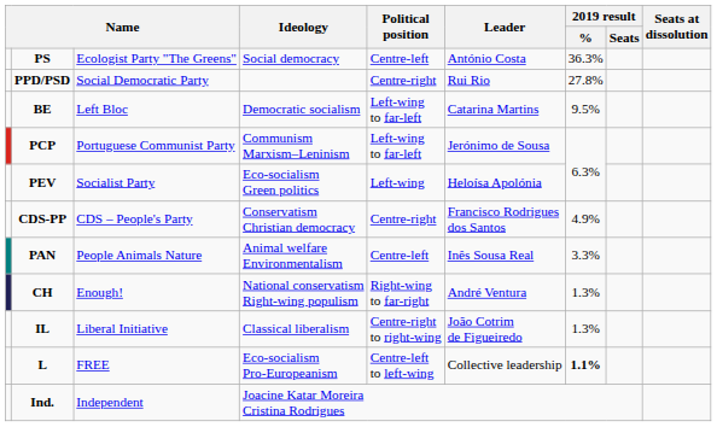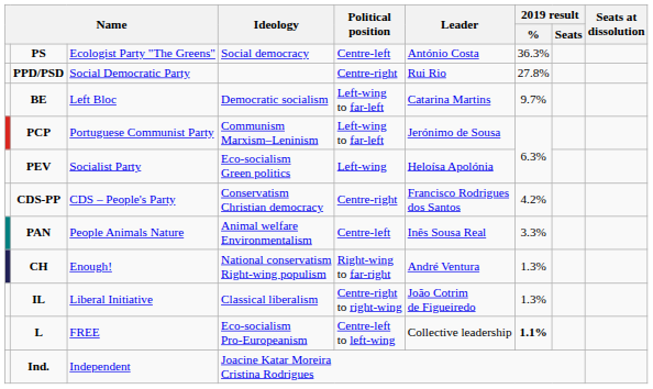BE | 2019 result / %: 9.5% -> 9.7%
CDS-PP | 2019 result / %: 4.9% -> 4.2%
